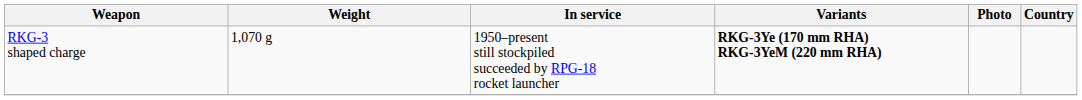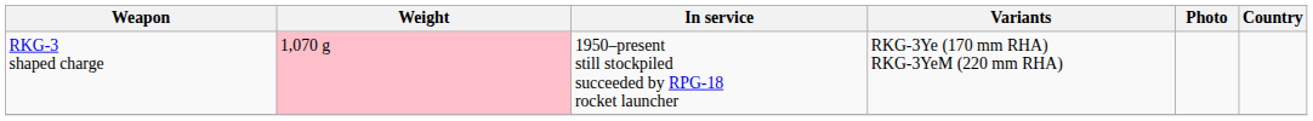RKG-3 shaped charge | Weight: no background -> pink background
RKG-3 shaped charge | Variants: bold -> normal
